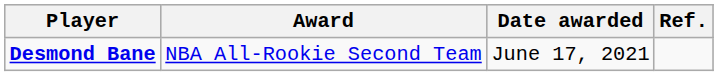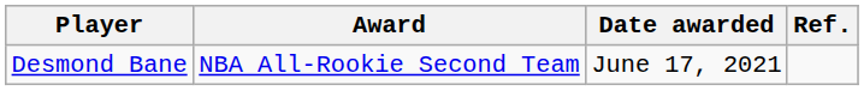row 2 | Player: bold -> normal
